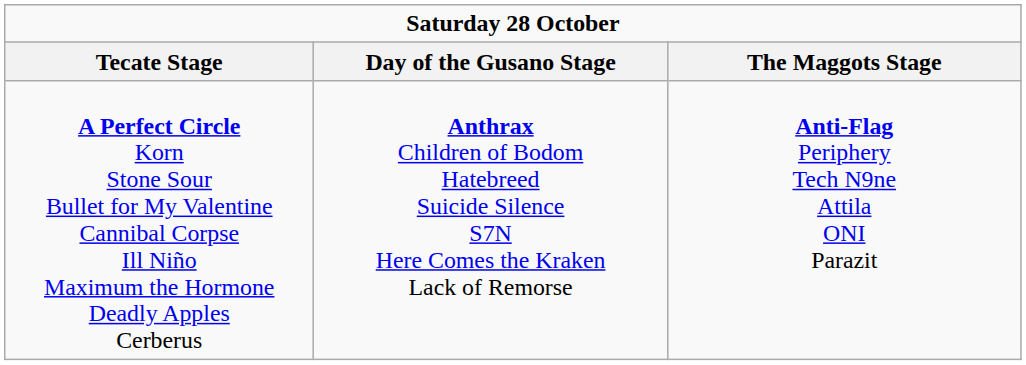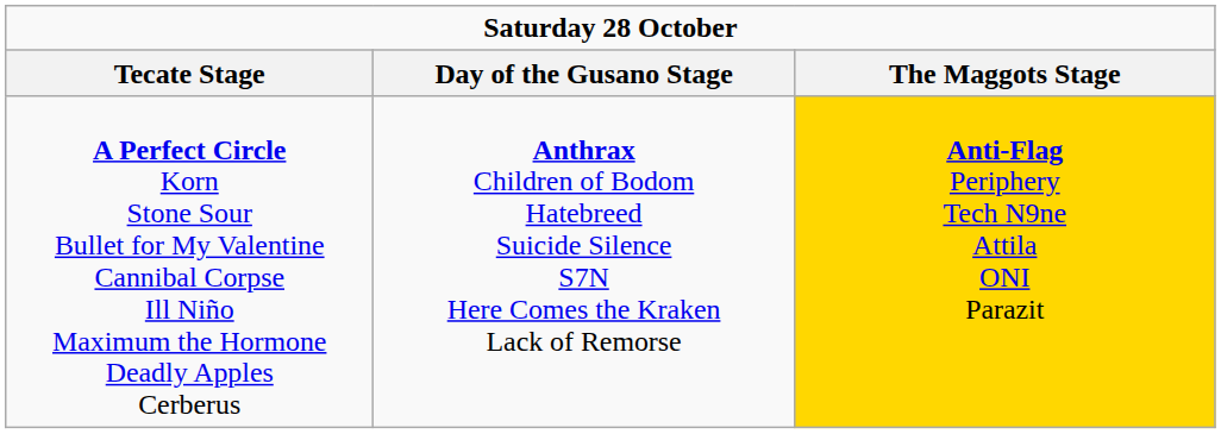row 3 | The Maggots Stage: no background -> gold background
